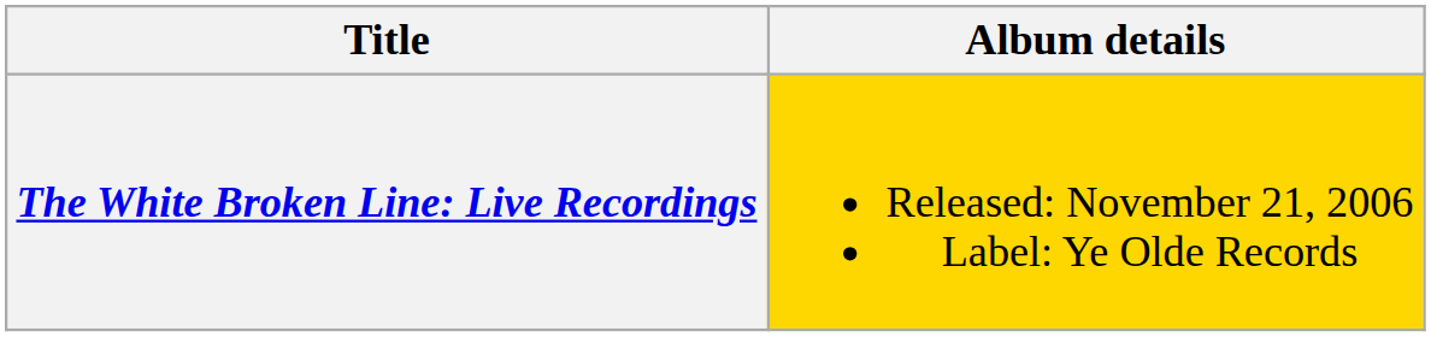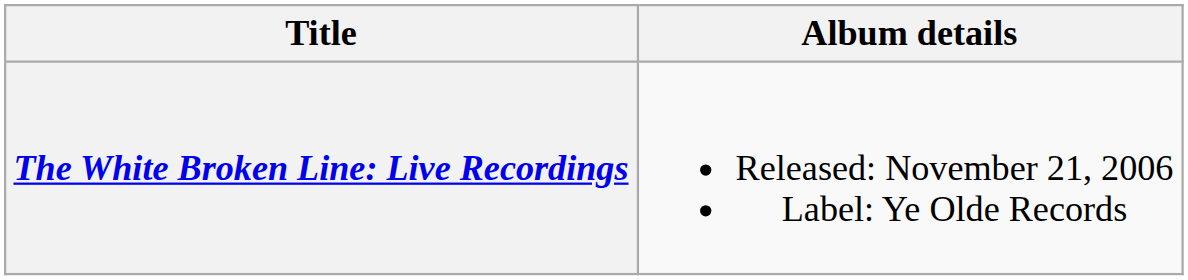The White Broken Line: Live Recordings | Album details: gold background -> no background
